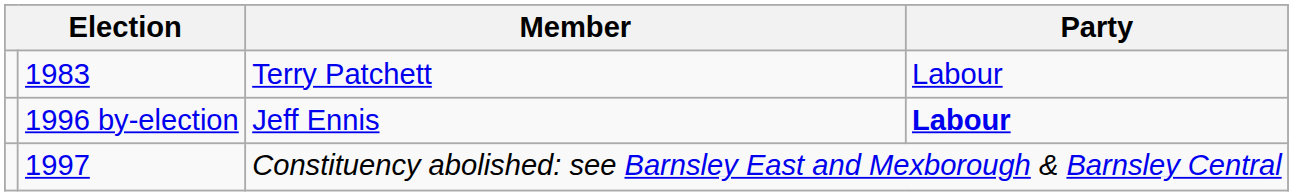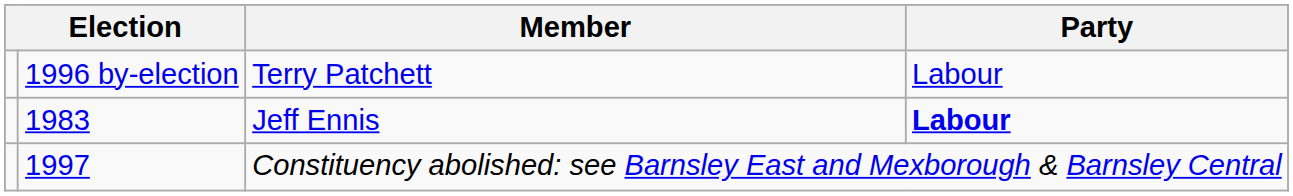Terry Patchett | column 2: 1983 -> 1996 by-election
Jeff Ennis | column 2: 1996 by-election -> 1983
